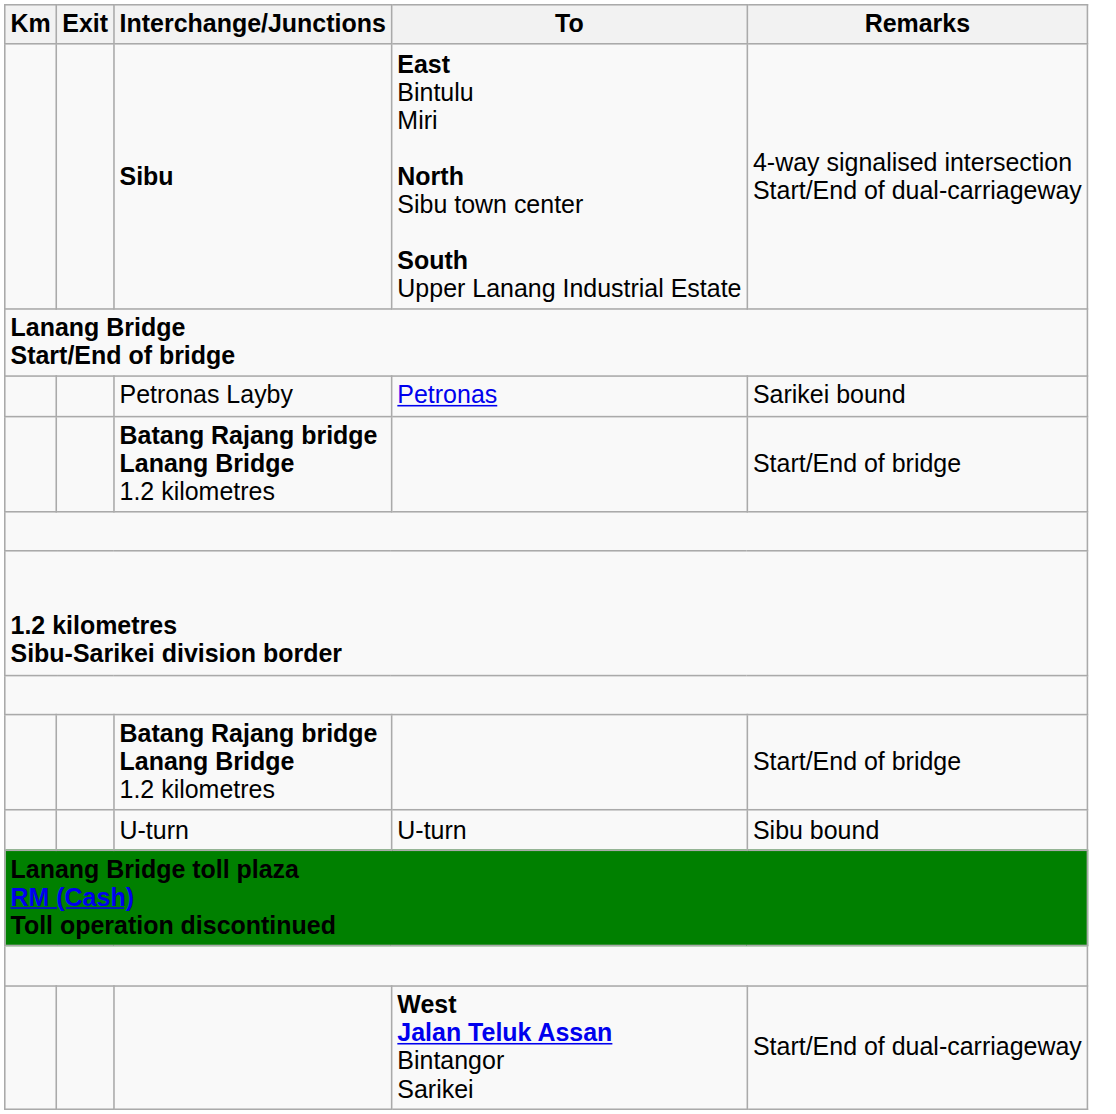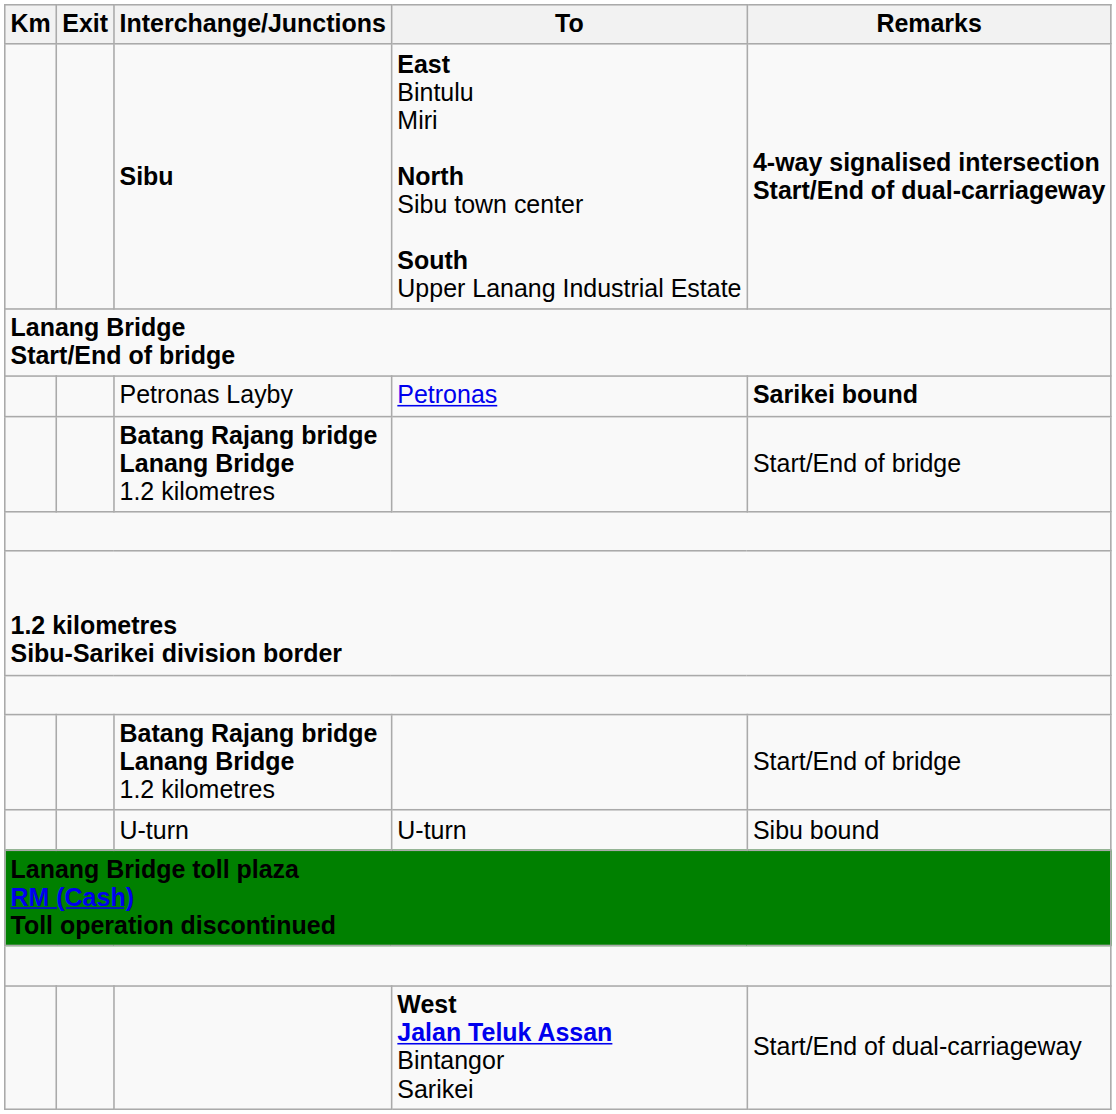Sibu | Remarks: normal -> bold
Petronas Layby | Remarks: normal -> bold
